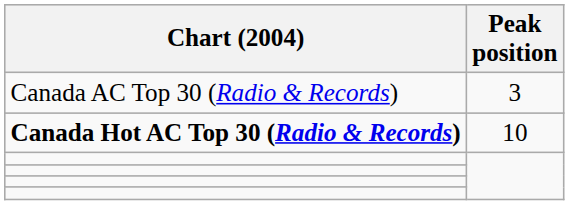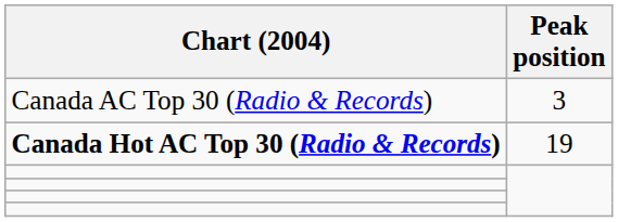row 3 | Peak position: 10 -> 19
